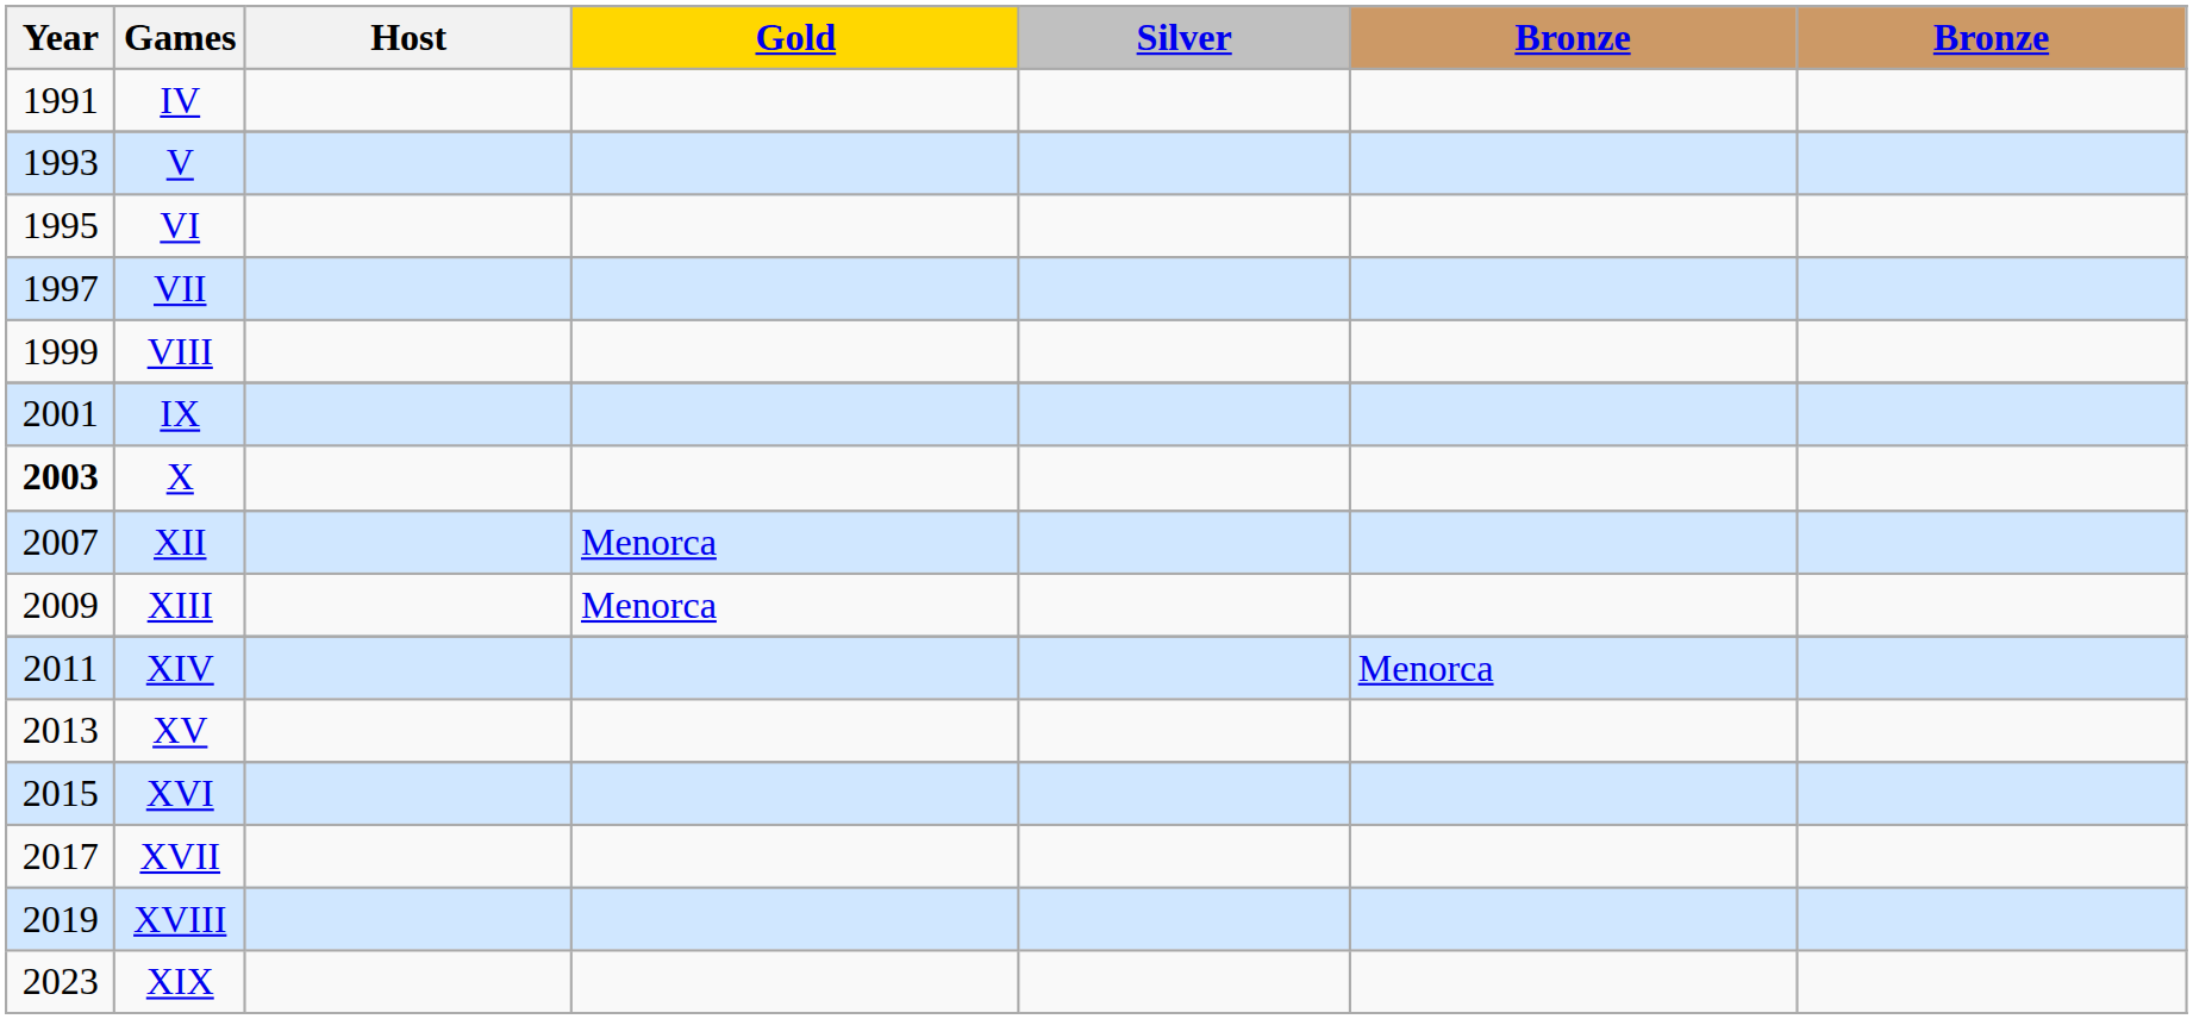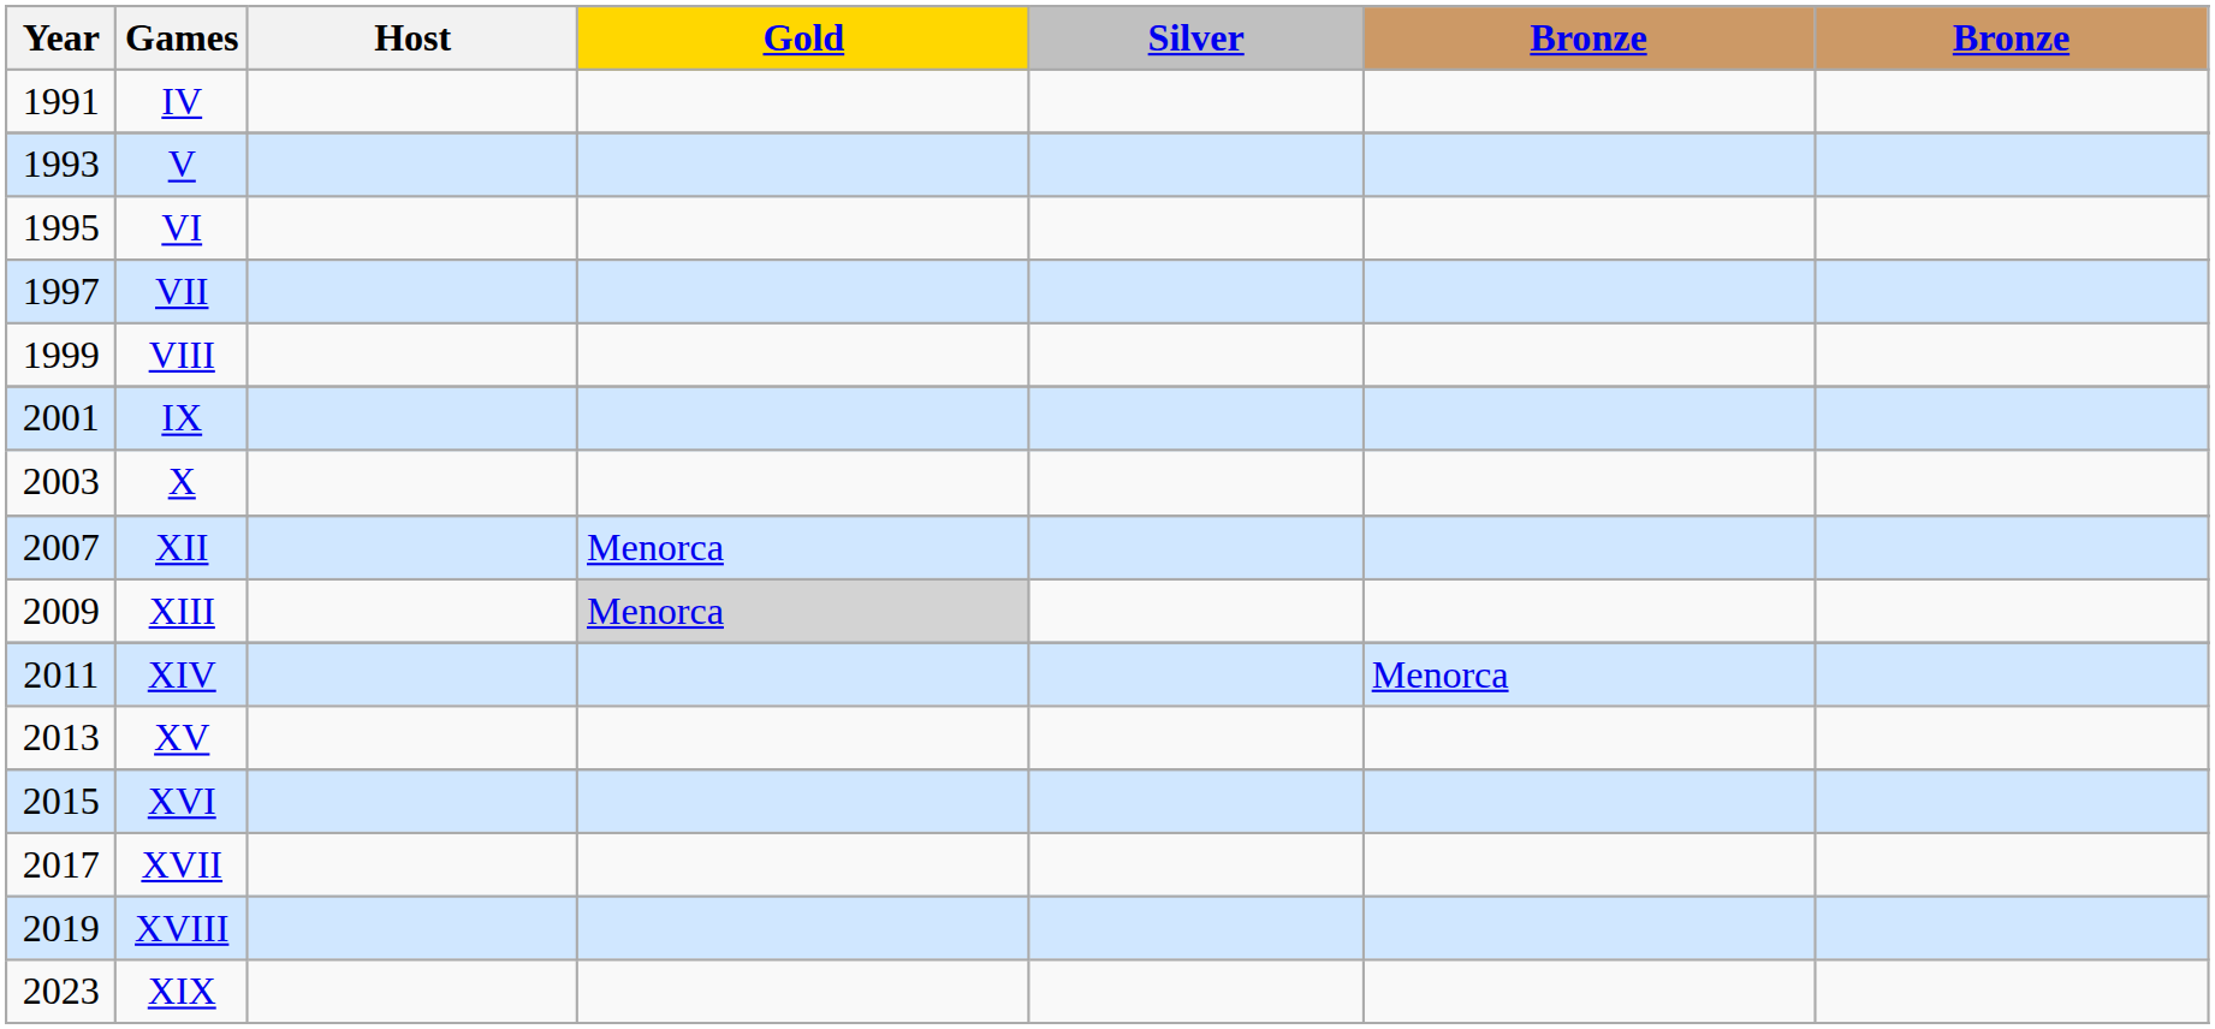X | Year: bold -> normal
XIII | Gold: no background -> lightgrey background
